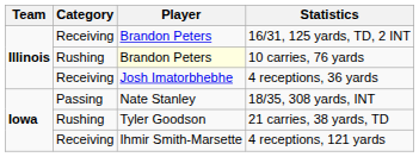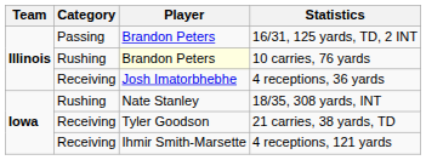16/31, 125 yards, TD, 2 INT | Category: Receiving -> Passing
18/35, 308 yards, INT | Category: Passing -> Rushing
21 carries, 38 yards, TD | Category: Rushing -> Receiving
